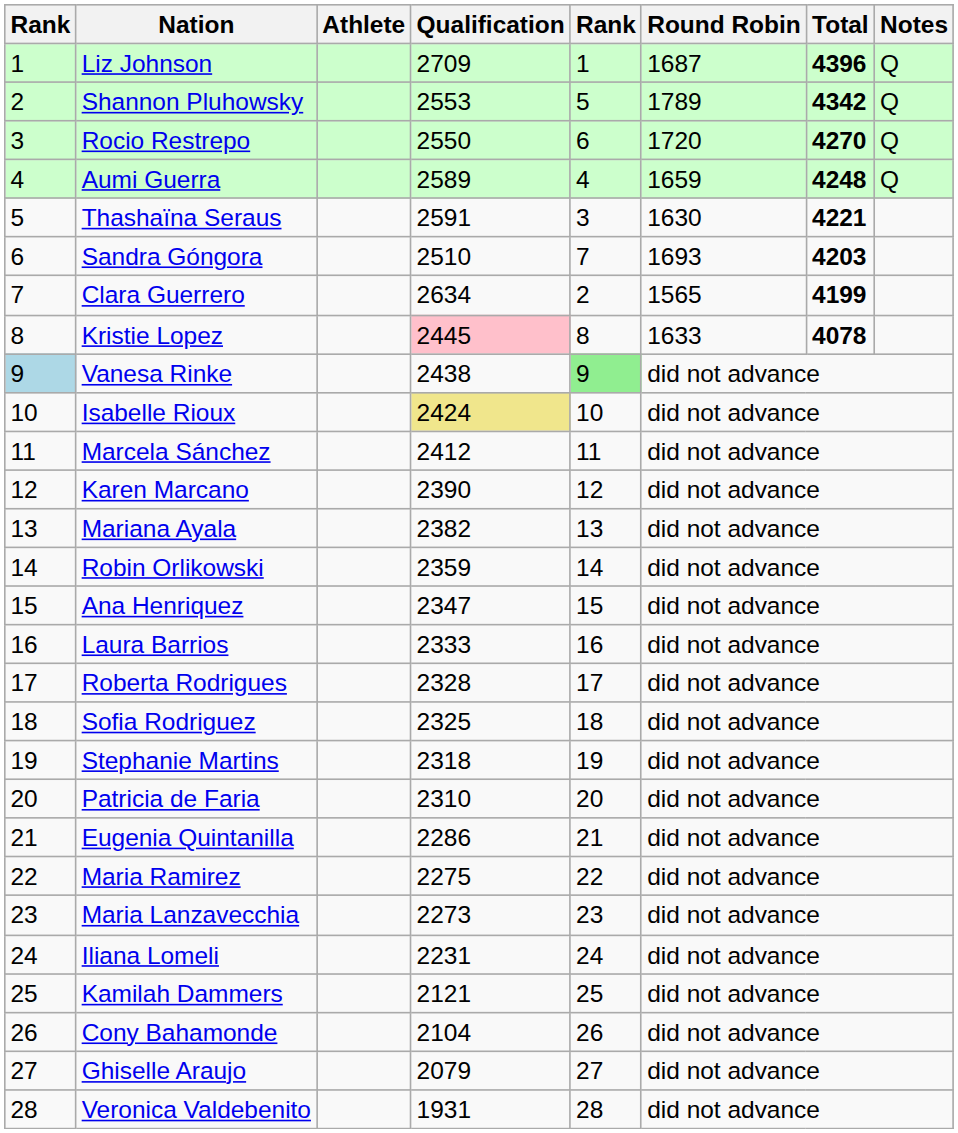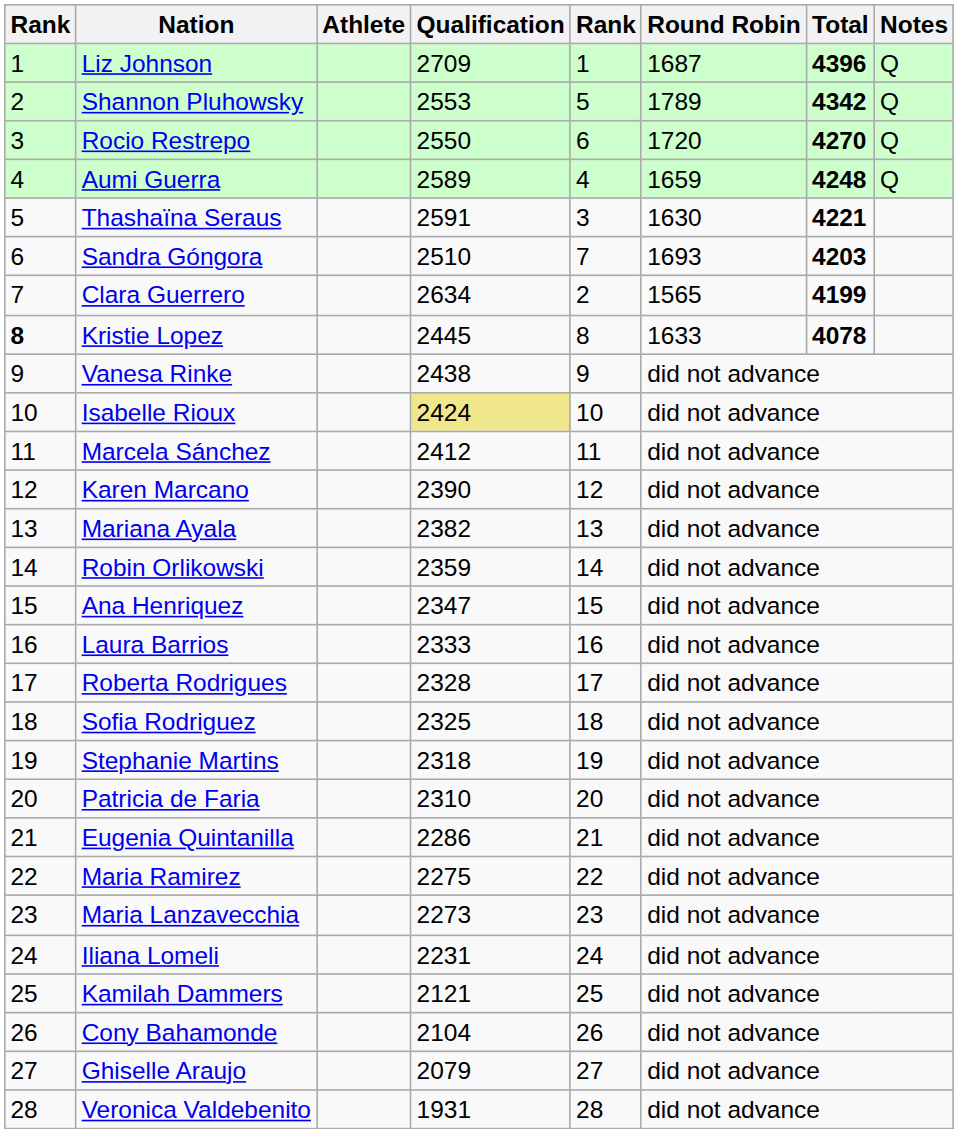Kristie Lopez | column 1: normal -> bold
Kristie Lopez | Qualification: pink background -> no background
Vanesa Rinke | column 1: lightblue background -> no background
Vanesa Rinke | column 5: lightgreen background -> no background
